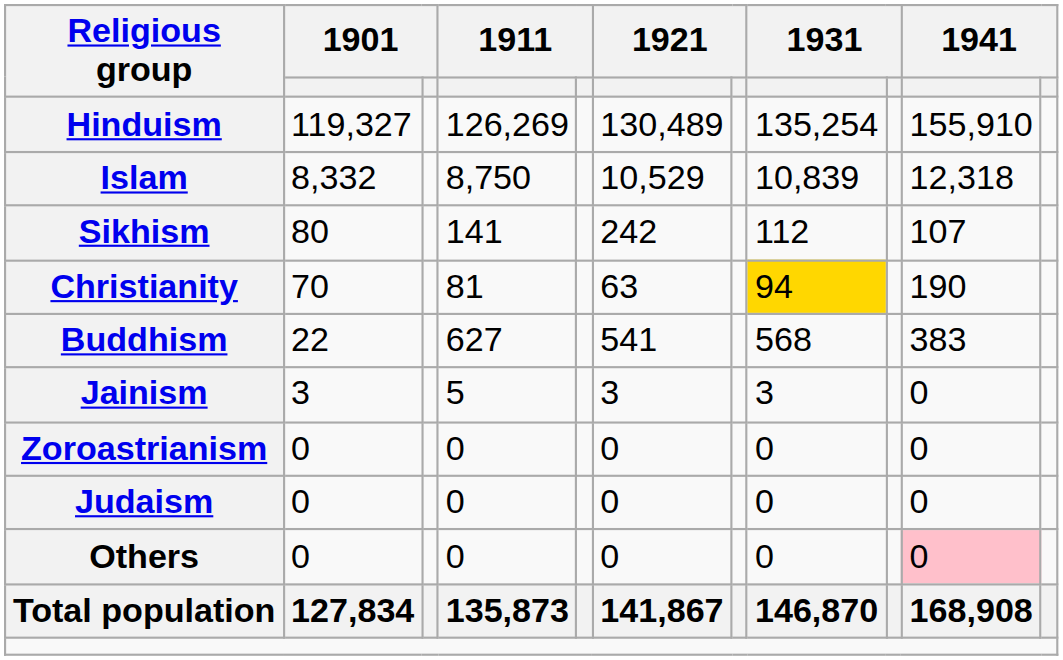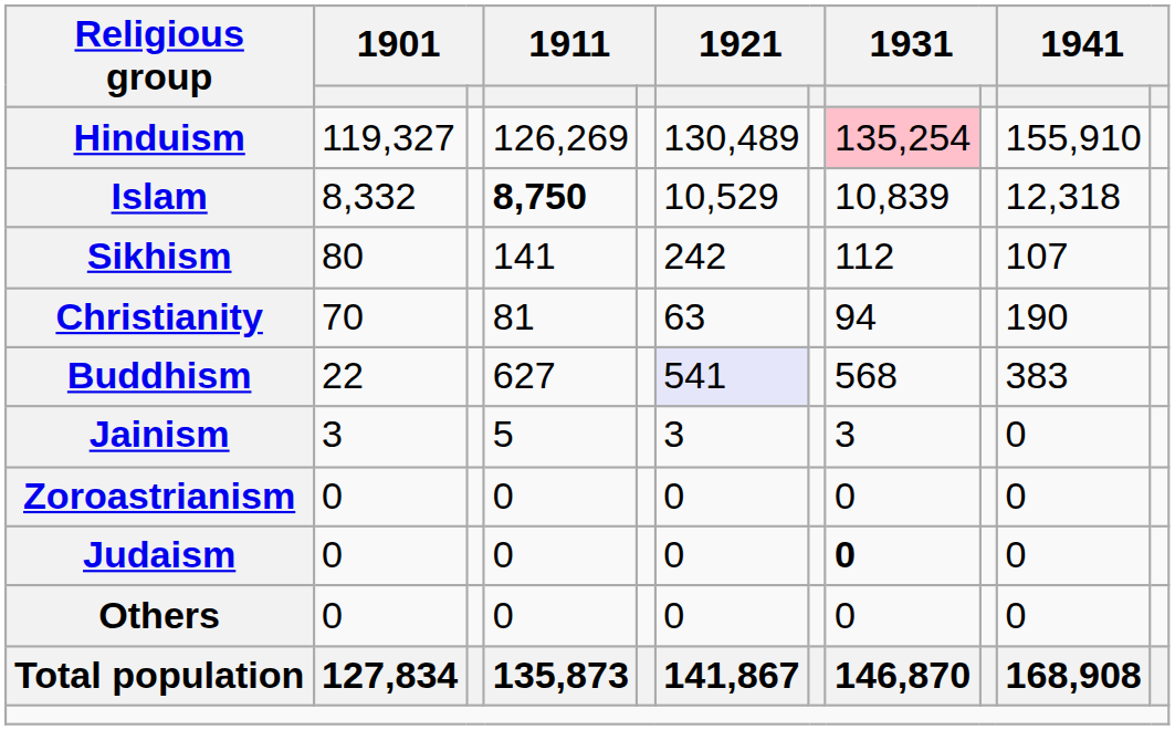Hinduism | column 8: no background -> pink background
Islam | column 4: normal -> bold
Christianity | column 8: gold background -> no background
Buddhism | column 6: no background -> lavender background
Judaism | column 8: normal -> bold
Others | column 10: pink background -> no background
